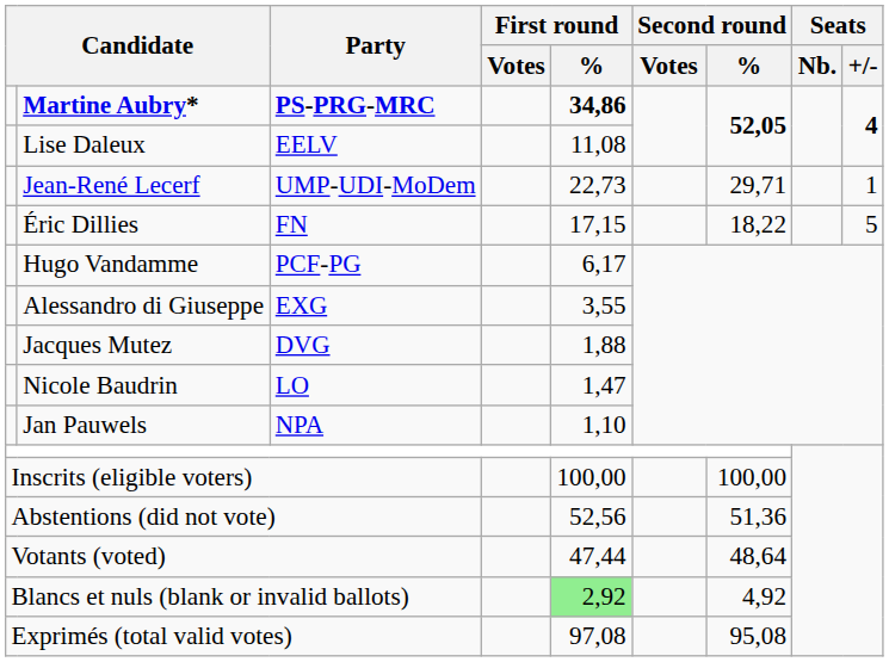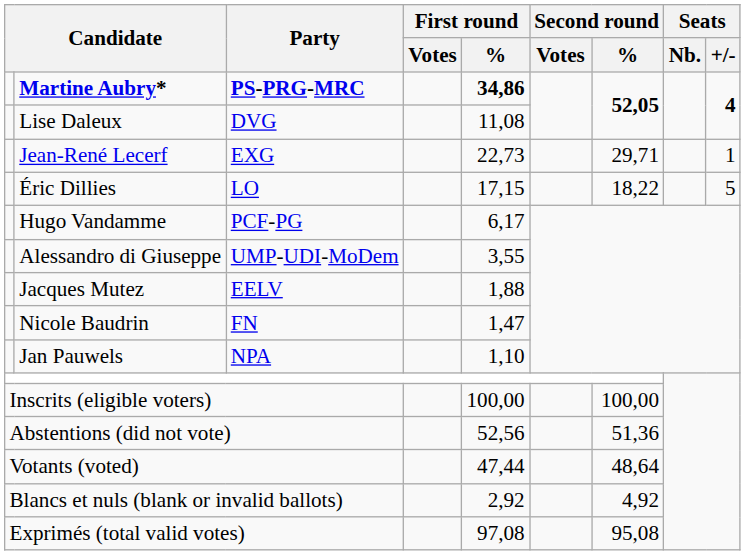Lise Daleux | Party: EELV -> DVG
Jean-René Lecerf | Party: UMP-UDI-MoDem -> EXG
Éric Dillies | Party: FN -> LO
Alessandro di Giuseppe | Party: EXG -> UMP-UDI-MoDem
Jacques Mutez | Party: DVG -> EELV
Nicole Baudrin | Party: LO -> FN
Blancs et nuls (blank or invalid ballots) | First round / %: lightgreen background -> no background
